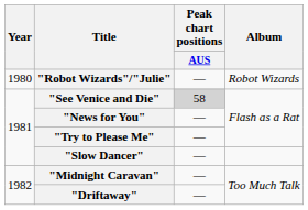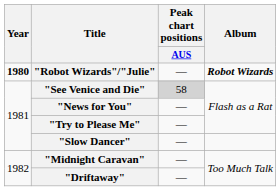"Robot Wizards"/"Julie" | Year: normal -> bold
"Robot Wizards"/"Julie" | Album: normal -> bold
